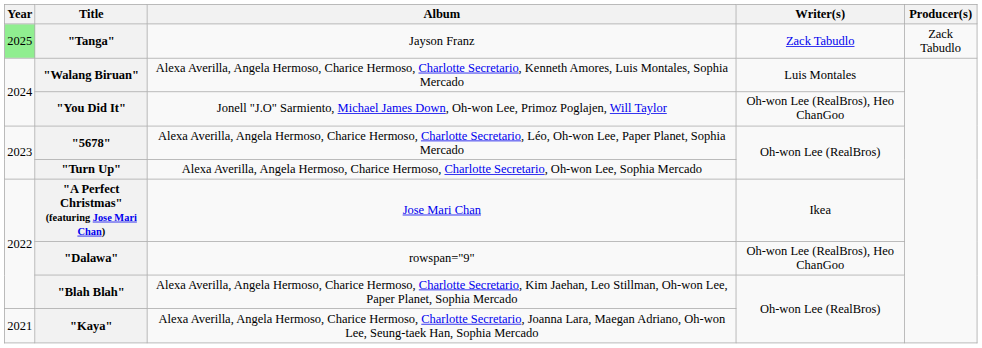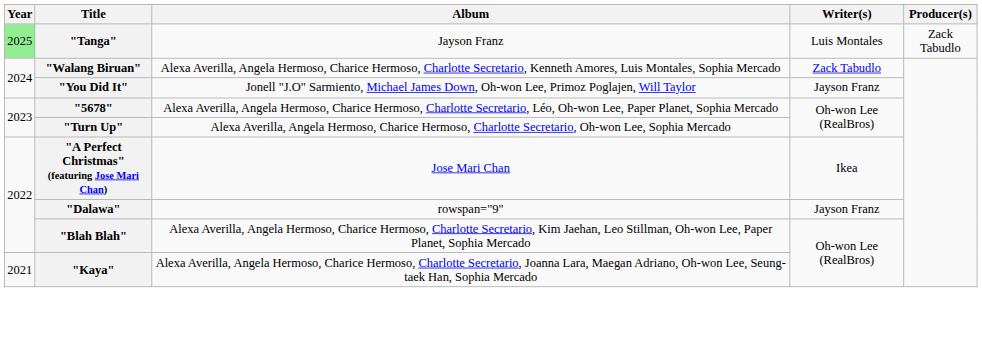"Tanga" | Writer(s): Zack Tabudlo -> Luis Montales
"Walang Biruan" | Writer(s): Luis Montales -> Zack Tabudlo
"You Did It" | Writer(s): Oh-won Lee (RealBros), Heo ChanGoo -> Jayson Franz
"Dalawa" | Writer(s): Oh-won Lee (RealBros), Heo ChanGoo -> Jayson Franz
